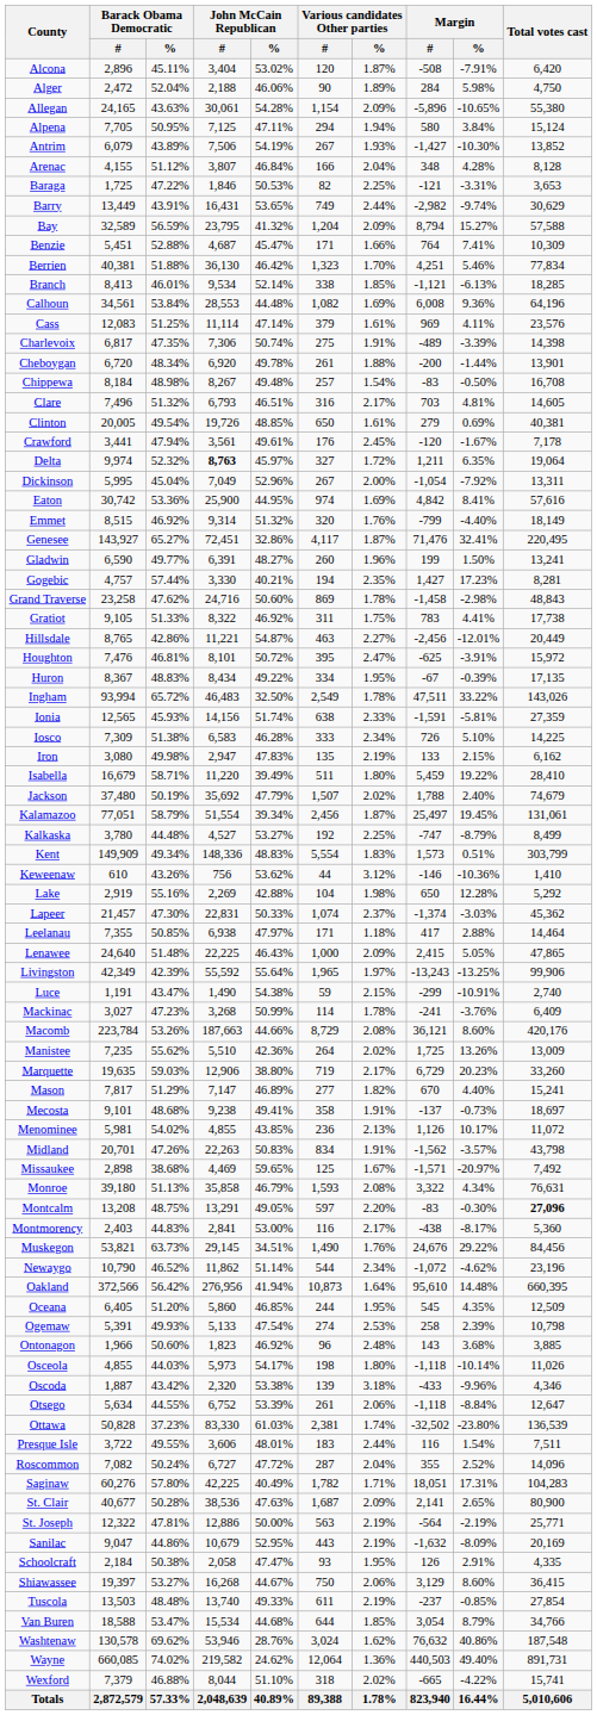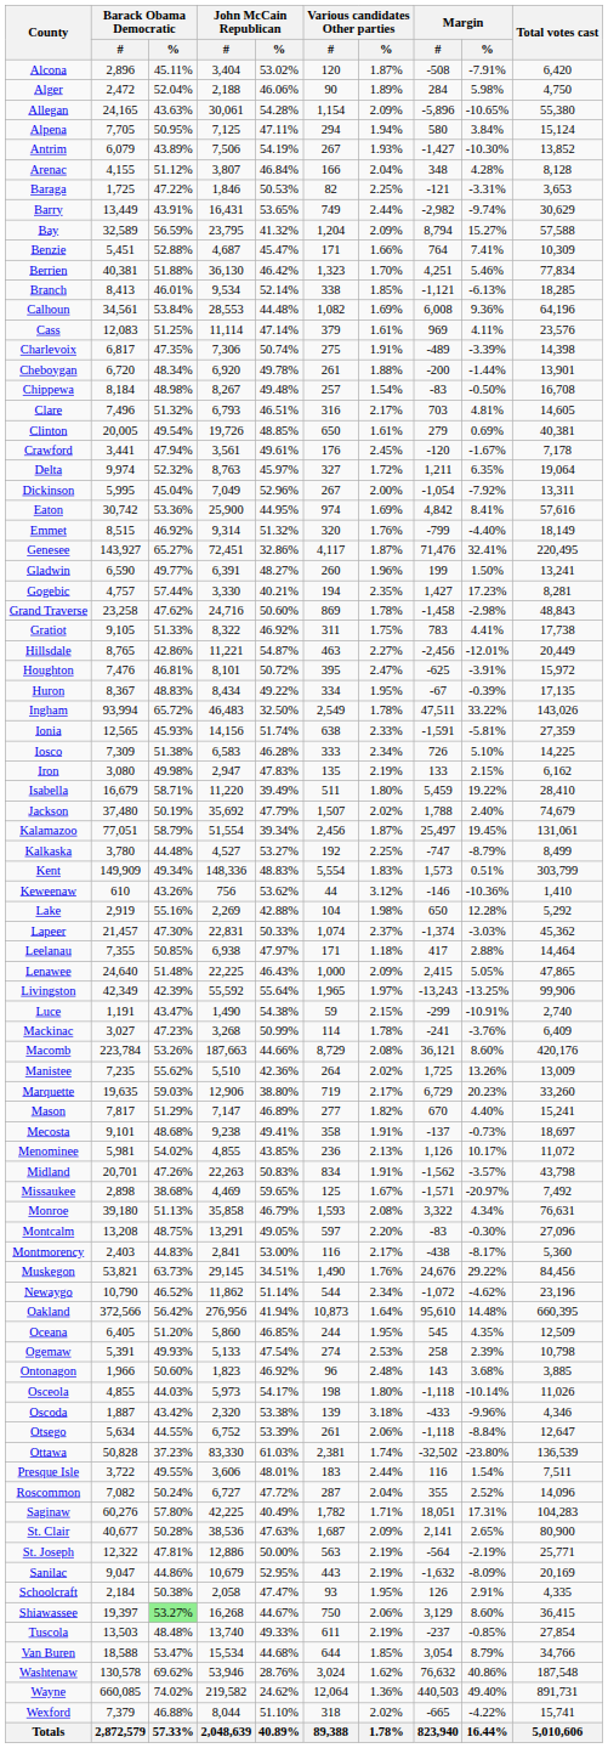Delta | John McCain Republican / #: bold -> normal
Montcalm | Total votes cast: bold -> normal
Shiawassee | Barack Obama Democratic / %: no background -> lightgreen background
